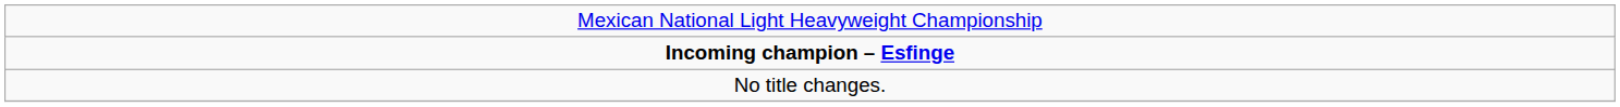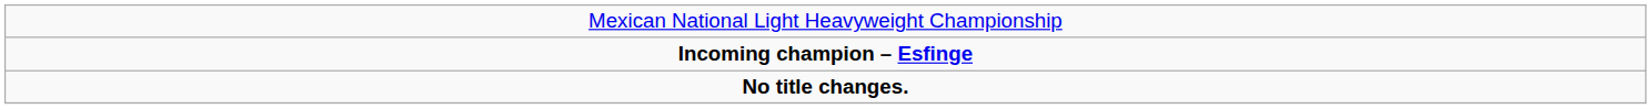No title changes. | column 1: normal -> bold
